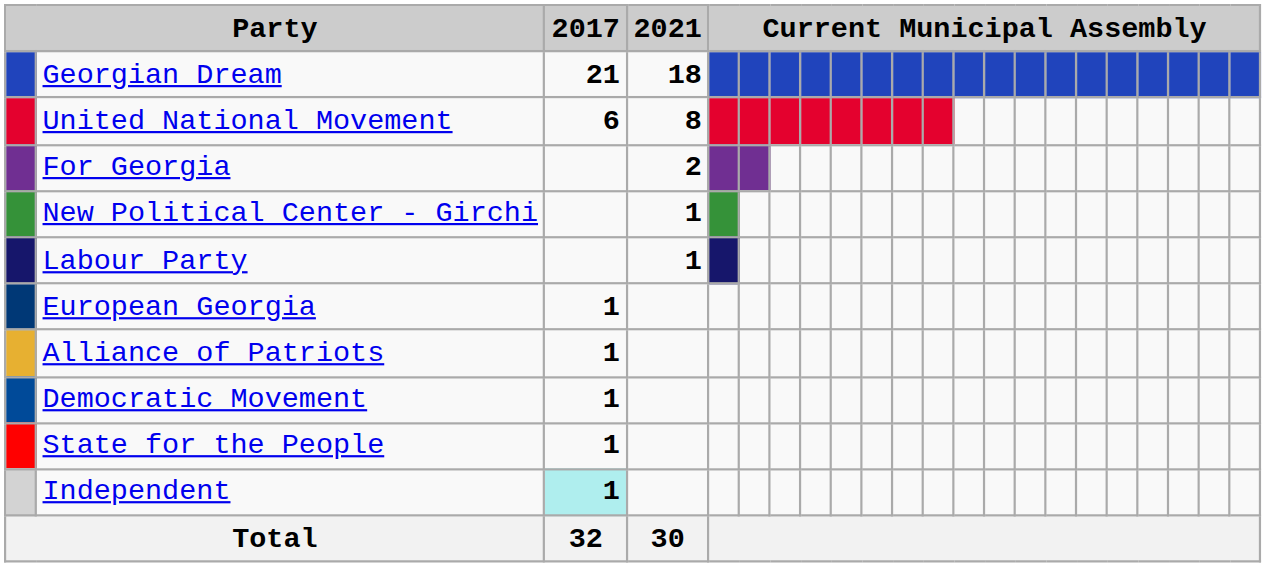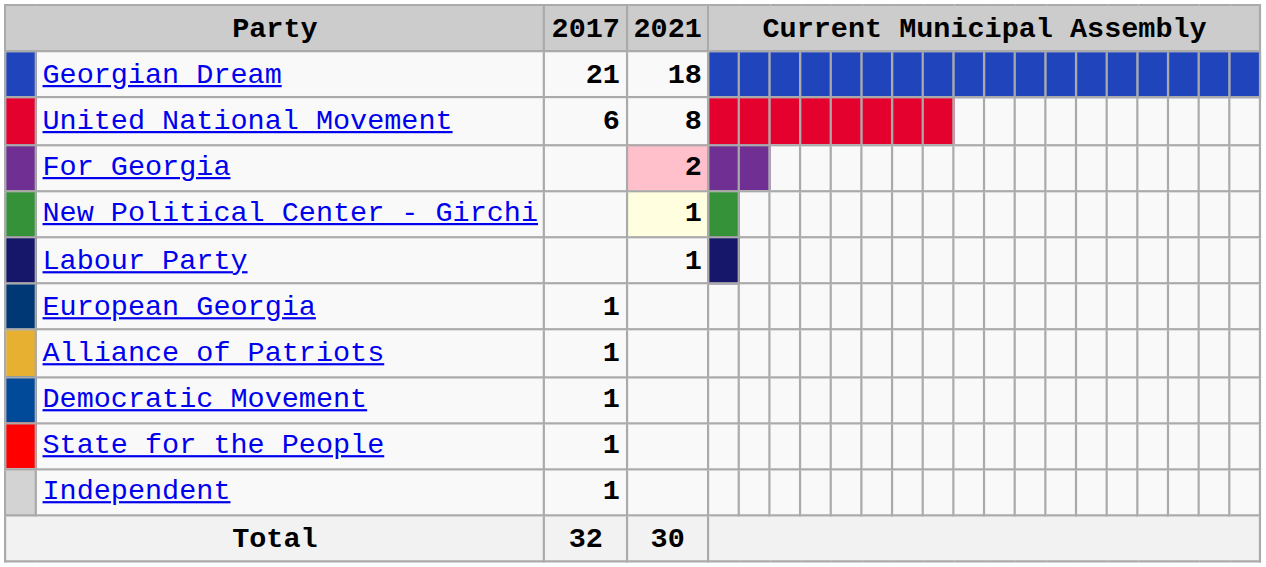For Georgia | 2021: no background -> pink background
New Political Center - Girchi | 2021: no background -> lightyellow background
Independent | 2017: paleturquoise background -> no background
